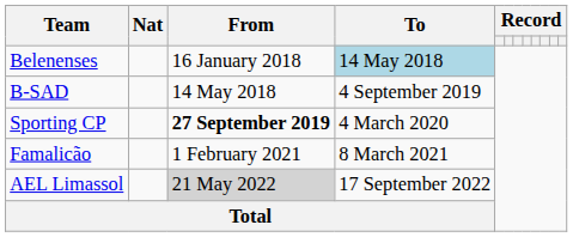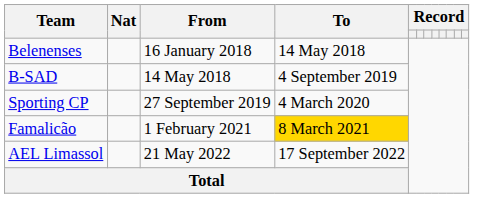Belenenses | To: lightblue background -> no background
Sporting CP | From: bold -> normal
Famalicão | To: no background -> gold background
AEL Limassol | From: lightgrey background -> no background
